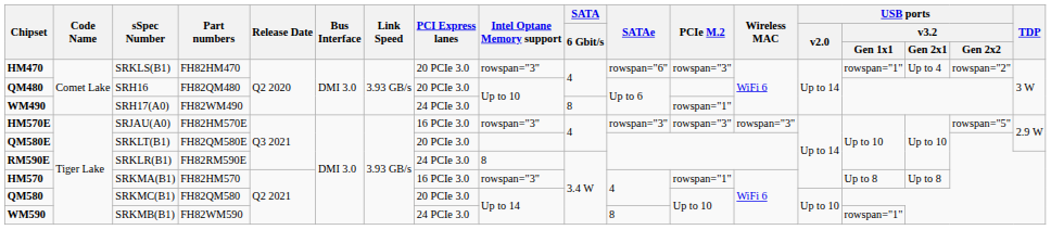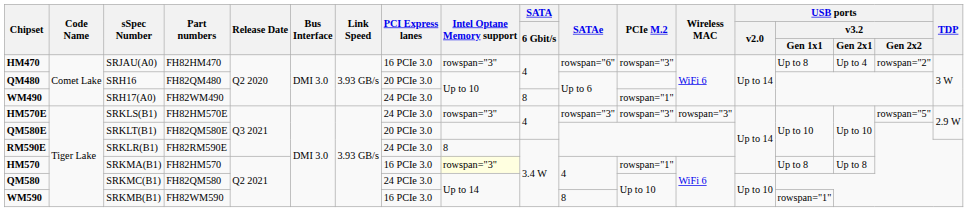HM470 | sSpec Number: SRKLS(B1) -> SRJAU(A0)
HM470 | PCI Express lanes: 20 PCIe 3.0 -> 16 PCIe 3.0
HM470 | USB ports / v3.2 / Gen 1x1: rowspan="1" -> Up to 8
HM570E | sSpec Number: SRJAU(A0) -> SRKLS(B1)
HM570E | PCI Express lanes: 16 PCIe 3.0 -> 24 PCIe 3.0
HM570 | Intel Optane Memory support: no background -> lightyellow background
QM580 | PCI Express lanes: 20 PCIe 3.0 -> 24 PCIe 3.0
WM590 | PCI Express lanes: 24 PCIe 3.0 -> 16 PCIe 3.0
